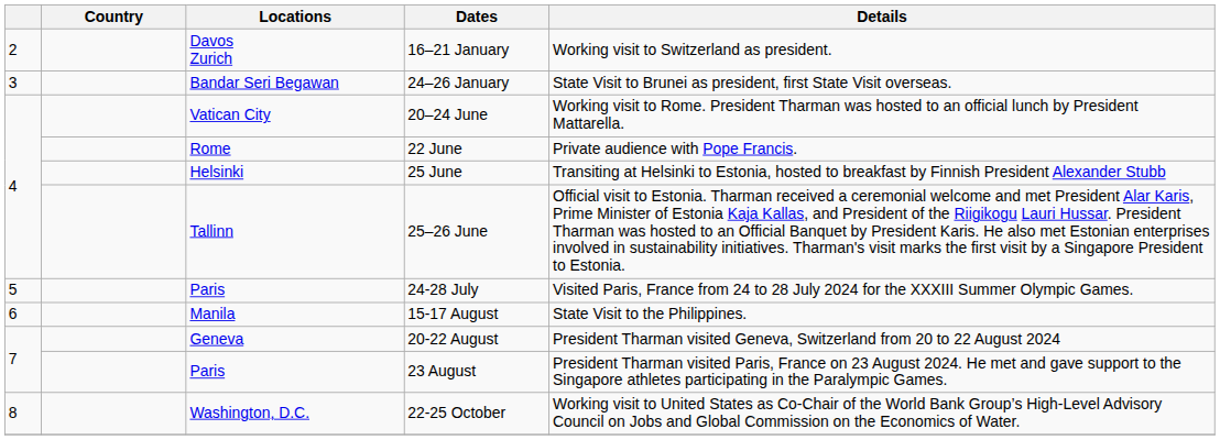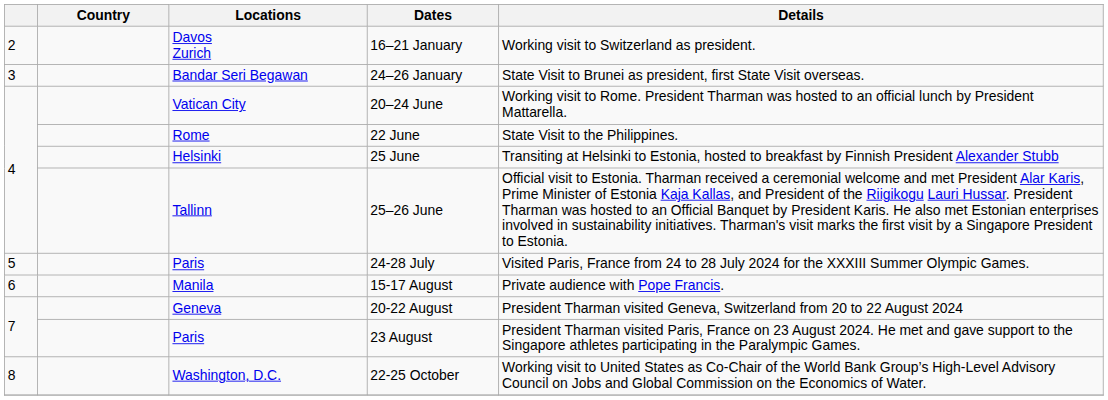22 June | Details: Private audience with Pope Francis. -> State Visit to the Philippines.
15-17 August | Details: State Visit to the Philippines. -> Private audience with Pope Francis.
